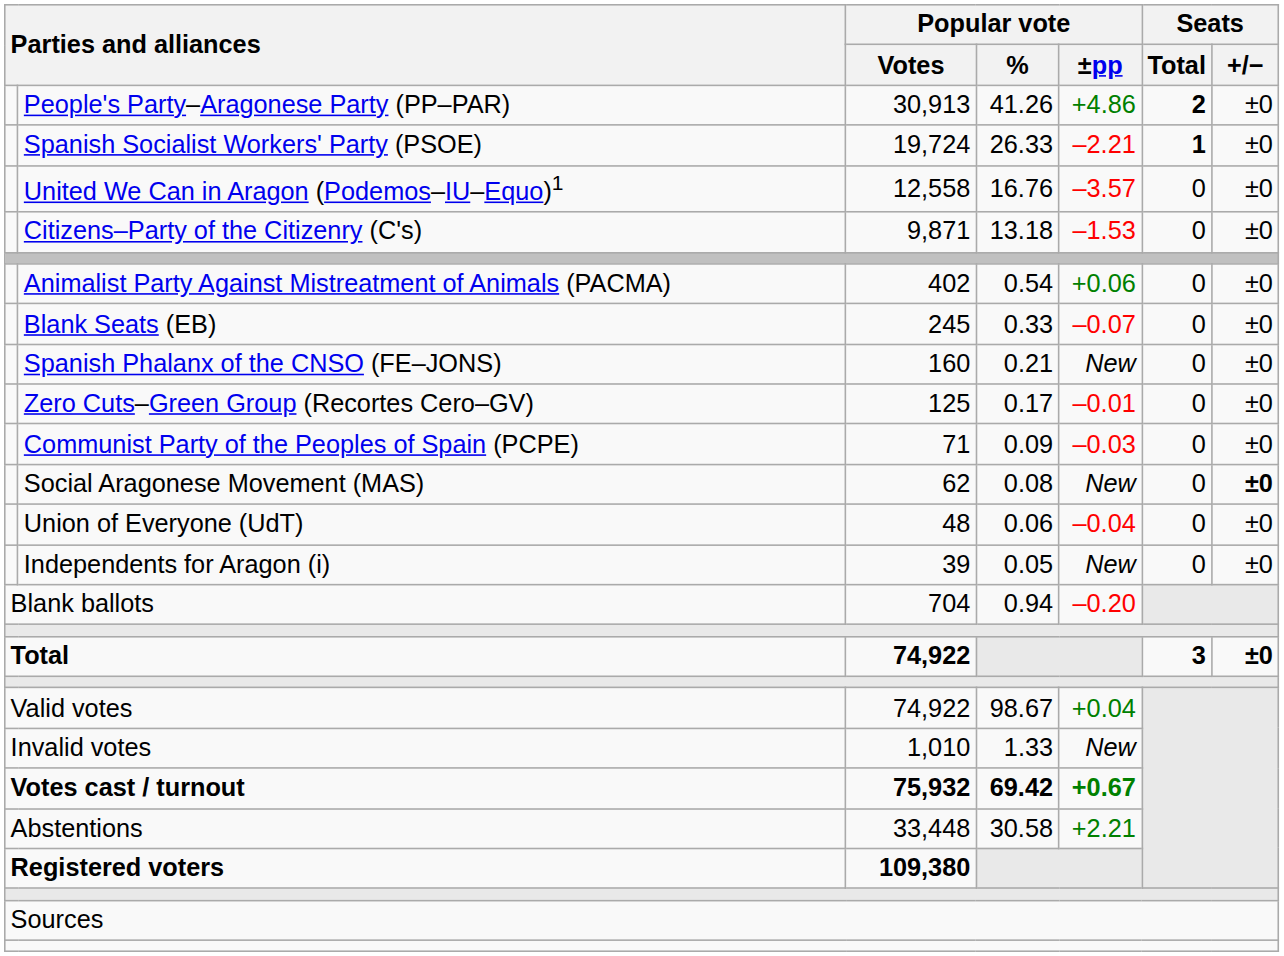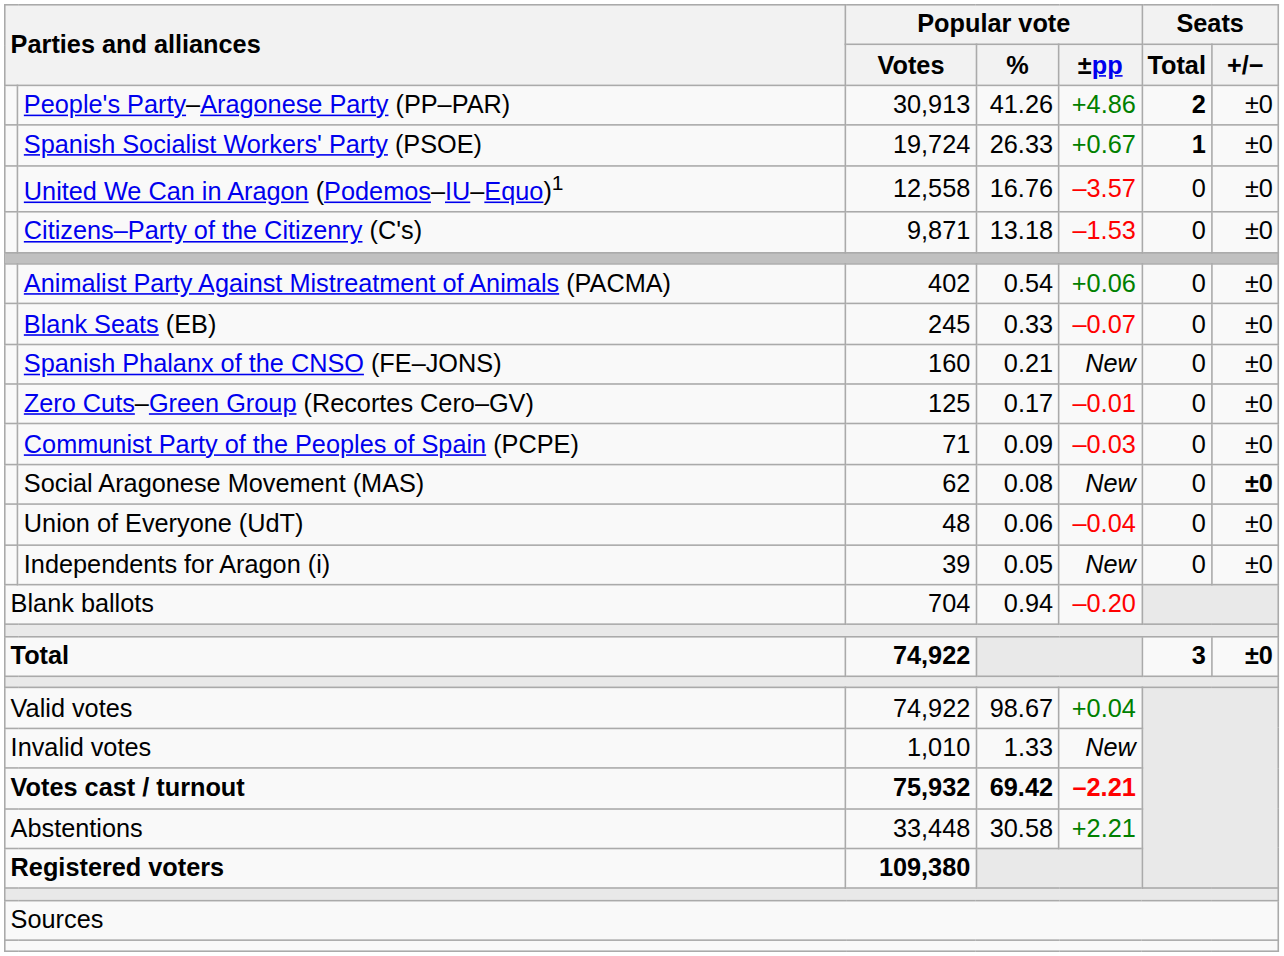Spanish Socialist Workers' Party (PSOE) | Popular vote / ±pp: –2.21 -> +0.67
Votes cast / turnout | Popular vote / ±pp: +0.67 -> –2.21
